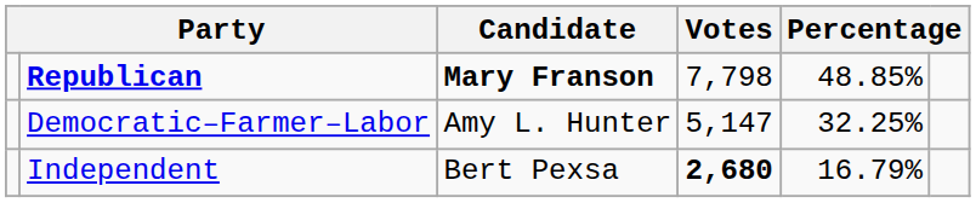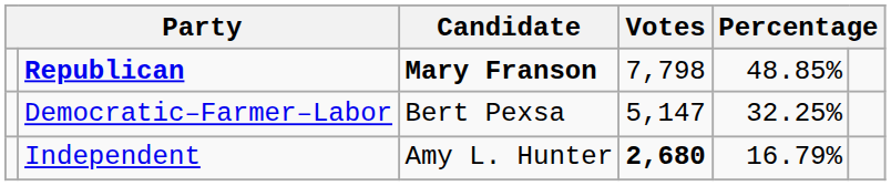Democratic–Farmer–Labor | Candidate: Amy L. Hunter -> Bert Pexsa
Independent | Candidate: Bert Pexsa -> Amy L. Hunter
